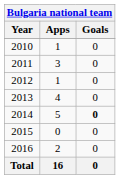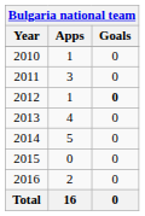2012 | Goals: normal -> bold
2014 | Goals: bold -> normal
